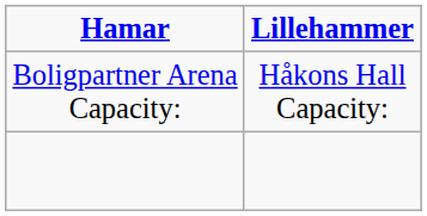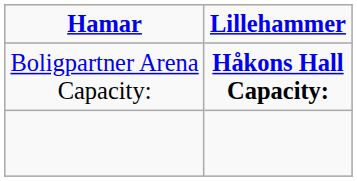Boligpartner Arena Capacity: | Lillehammer: normal -> bold
